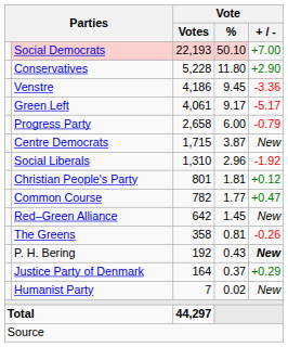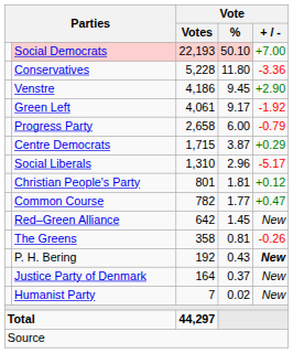Conservatives | Vote / + / -: +2.90 -> -3.36
Venstre | Vote / + / -: -3.36 -> +2.90
Green Left | Vote / + / -: -5.17 -> -1.92
Centre Democrats | Vote / + / -: New -> +0.29
Social Liberals | Vote / + / -: -1.92 -> -5.17
Justice Party of Denmark | Vote / + / -: +0.29 -> New
